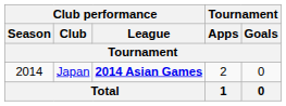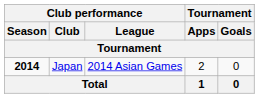Japan | Club performance / Season: normal -> bold
Japan | Club performance / League: bold -> normal
